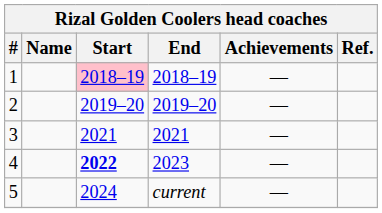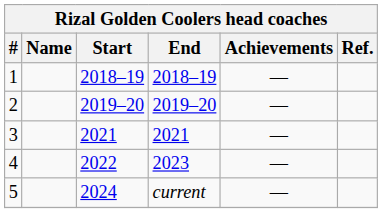1 | Start: pink background -> no background
4 | Start: bold -> normal
